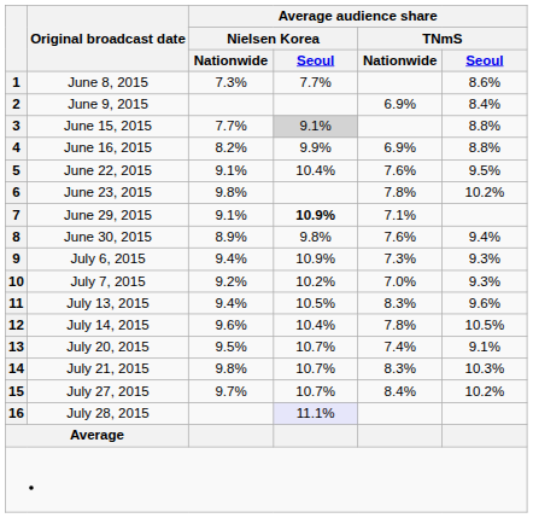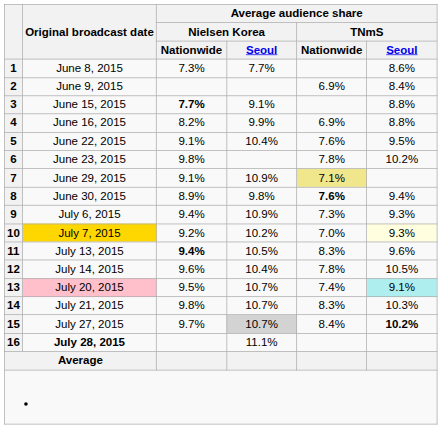3 | Average audience share / Nielsen Korea / Nationwide: normal -> bold
3 | Average audience share / Nielsen Korea / Seoul: lightgrey background -> no background
7 | Average audience share / Nielsen Korea / Seoul: bold -> normal
7 | Average audience share / TNmS / Nationwide: no background -> khaki background
8 | Average audience share / TNmS / Nationwide: normal -> bold
10 | Original broadcast date: no background -> gold background
10 | Average audience share / TNmS / Seoul: no background -> lightyellow background
11 | Average audience share / Nielsen Korea / Nationwide: normal -> bold
13 | Original broadcast date: no background -> pink background
13 | Average audience share / TNmS / Seoul: no background -> paleturquoise background
15 | Average audience share / Nielsen Korea / Seoul: no background -> lightgrey background
15 | Average audience share / TNmS / Seoul: normal -> bold
16 | Original broadcast date: normal -> bold
16 | Average audience share / Nielsen Korea / Seoul: lavender background -> no background
